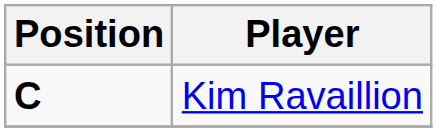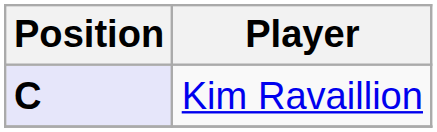Kim Ravaillion | Position: no background -> lavender background
